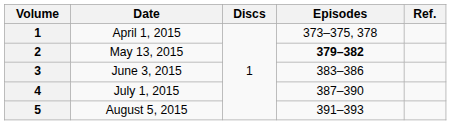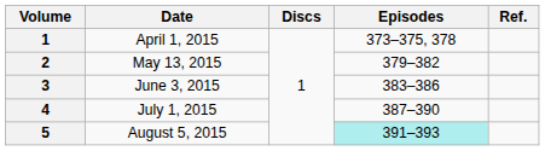May 13, 2015 | Episodes: bold -> normal
August 5, 2015 | Episodes: no background -> paleturquoise background
